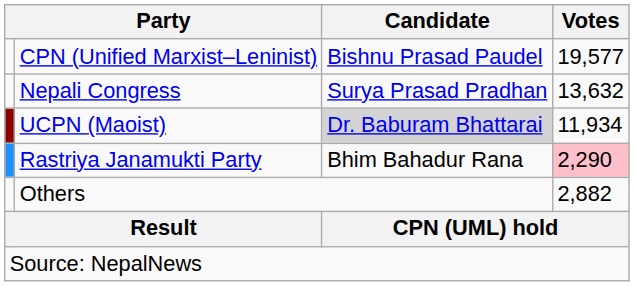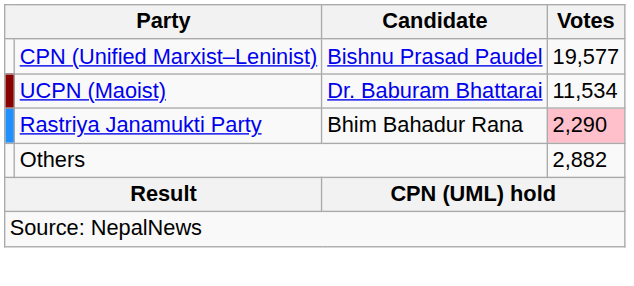- row: Nepali Congress | Surya Prasad Pradhan | 13,632
UCPN (Maoist) | Candidate: lightgrey background -> no background
UCPN (Maoist) | Votes: 11,934 -> 11,534
